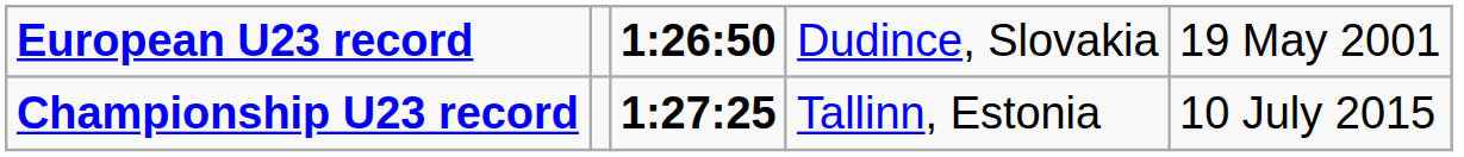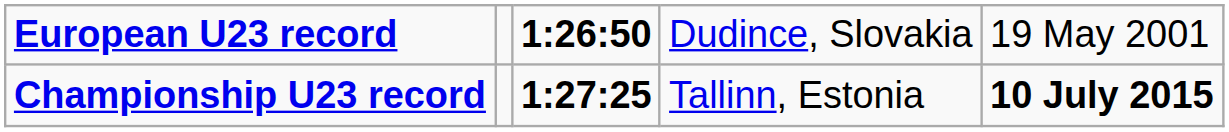Championship U23 record | column 5: normal -> bold
